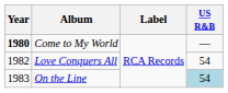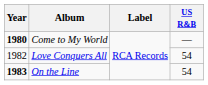On the Line | Year: normal -> bold
On the Line | US R&B: lightblue background -> no background
